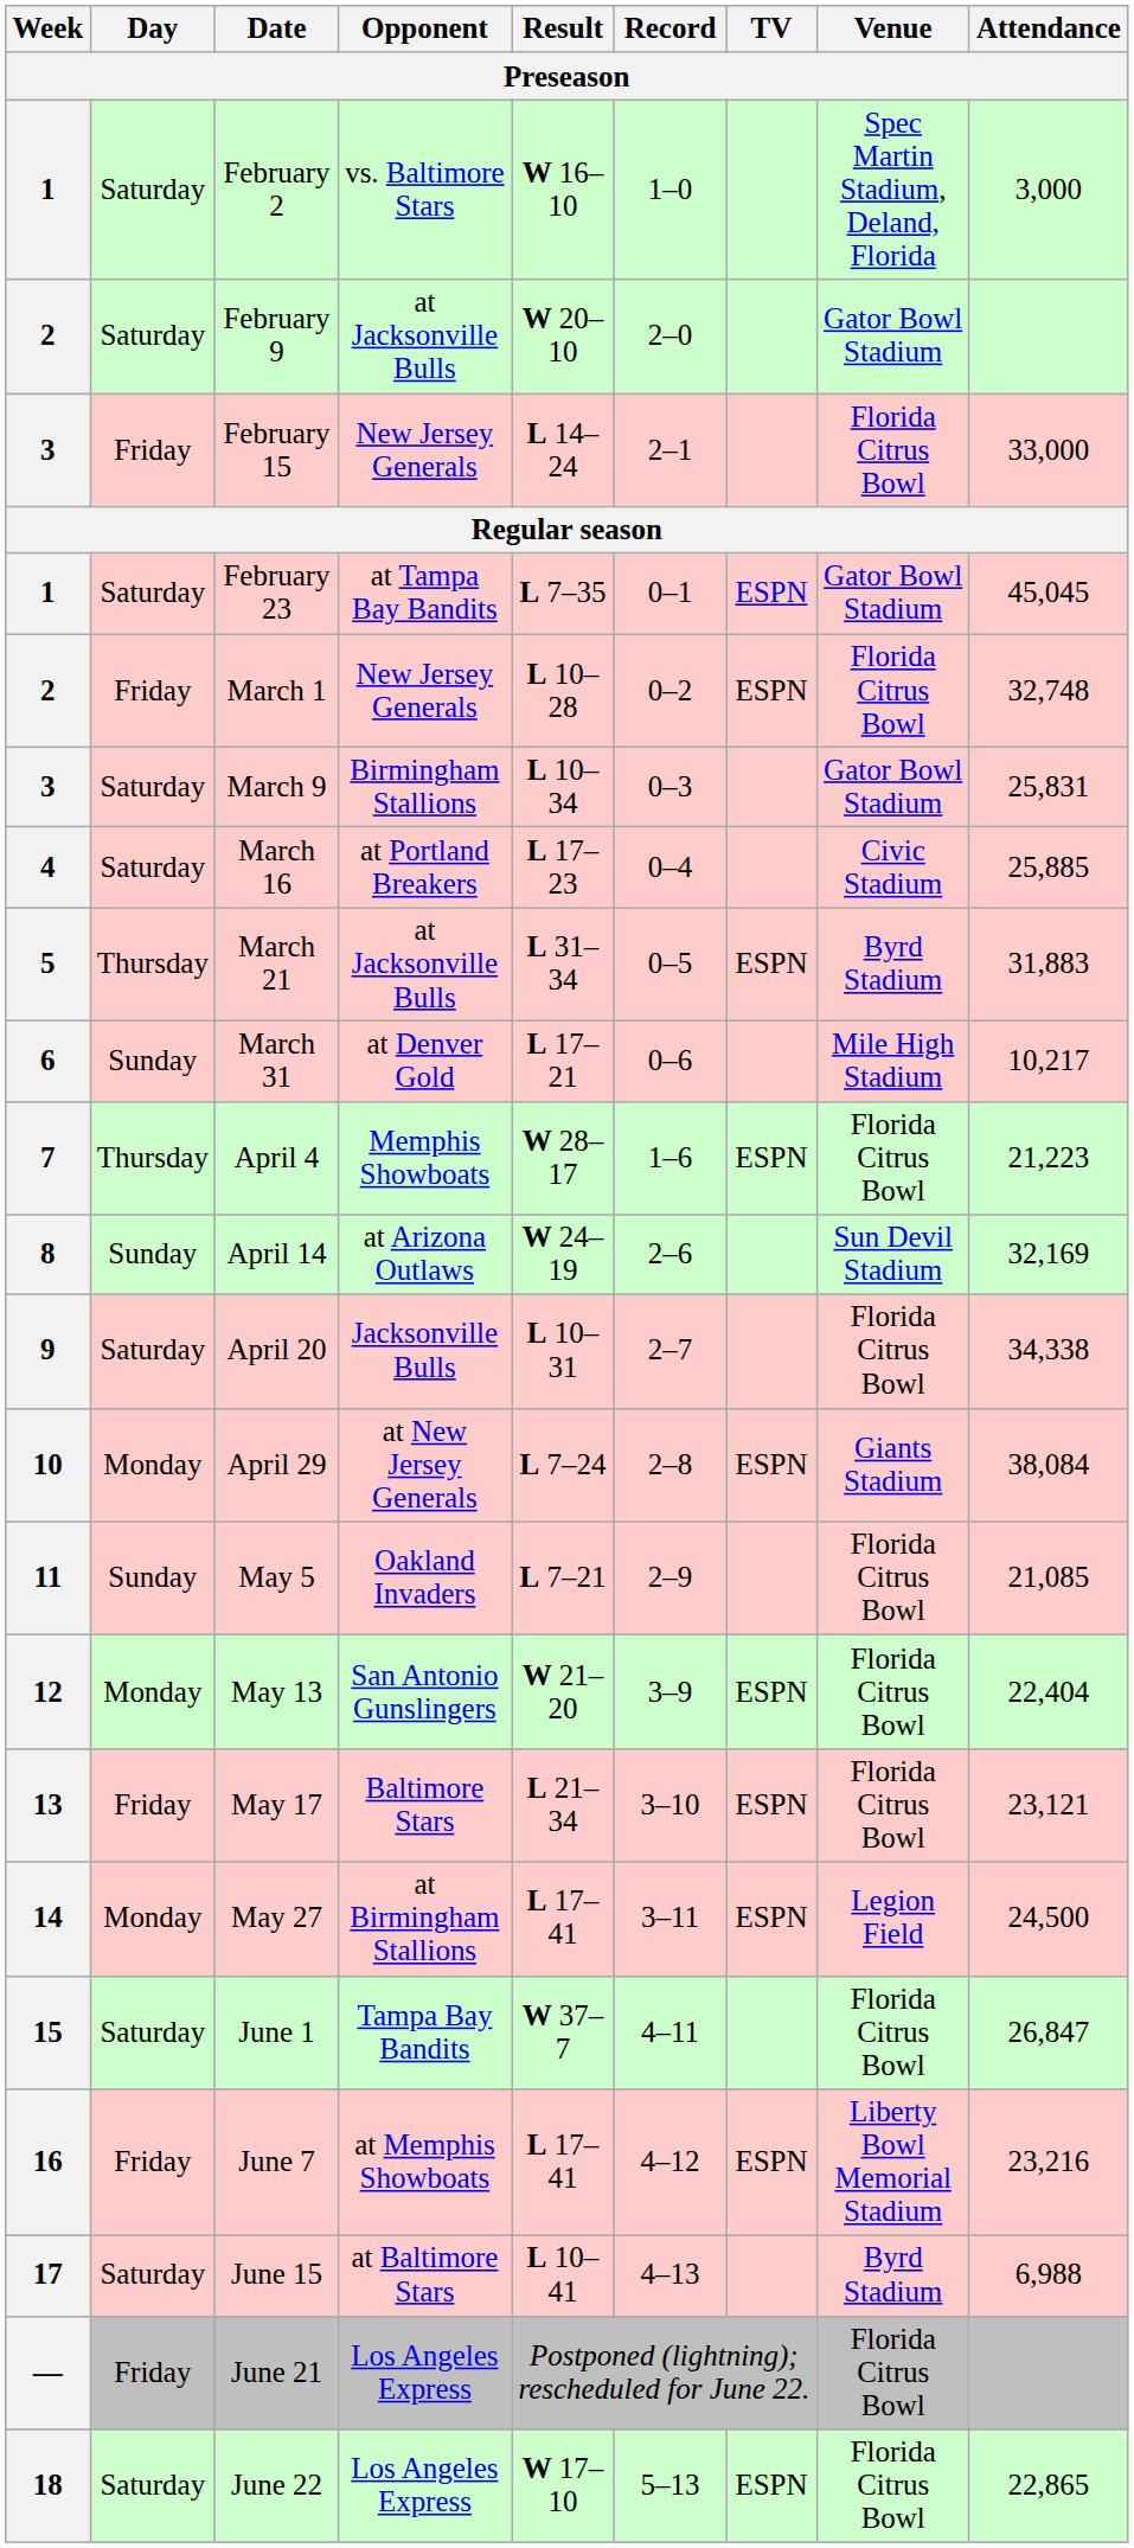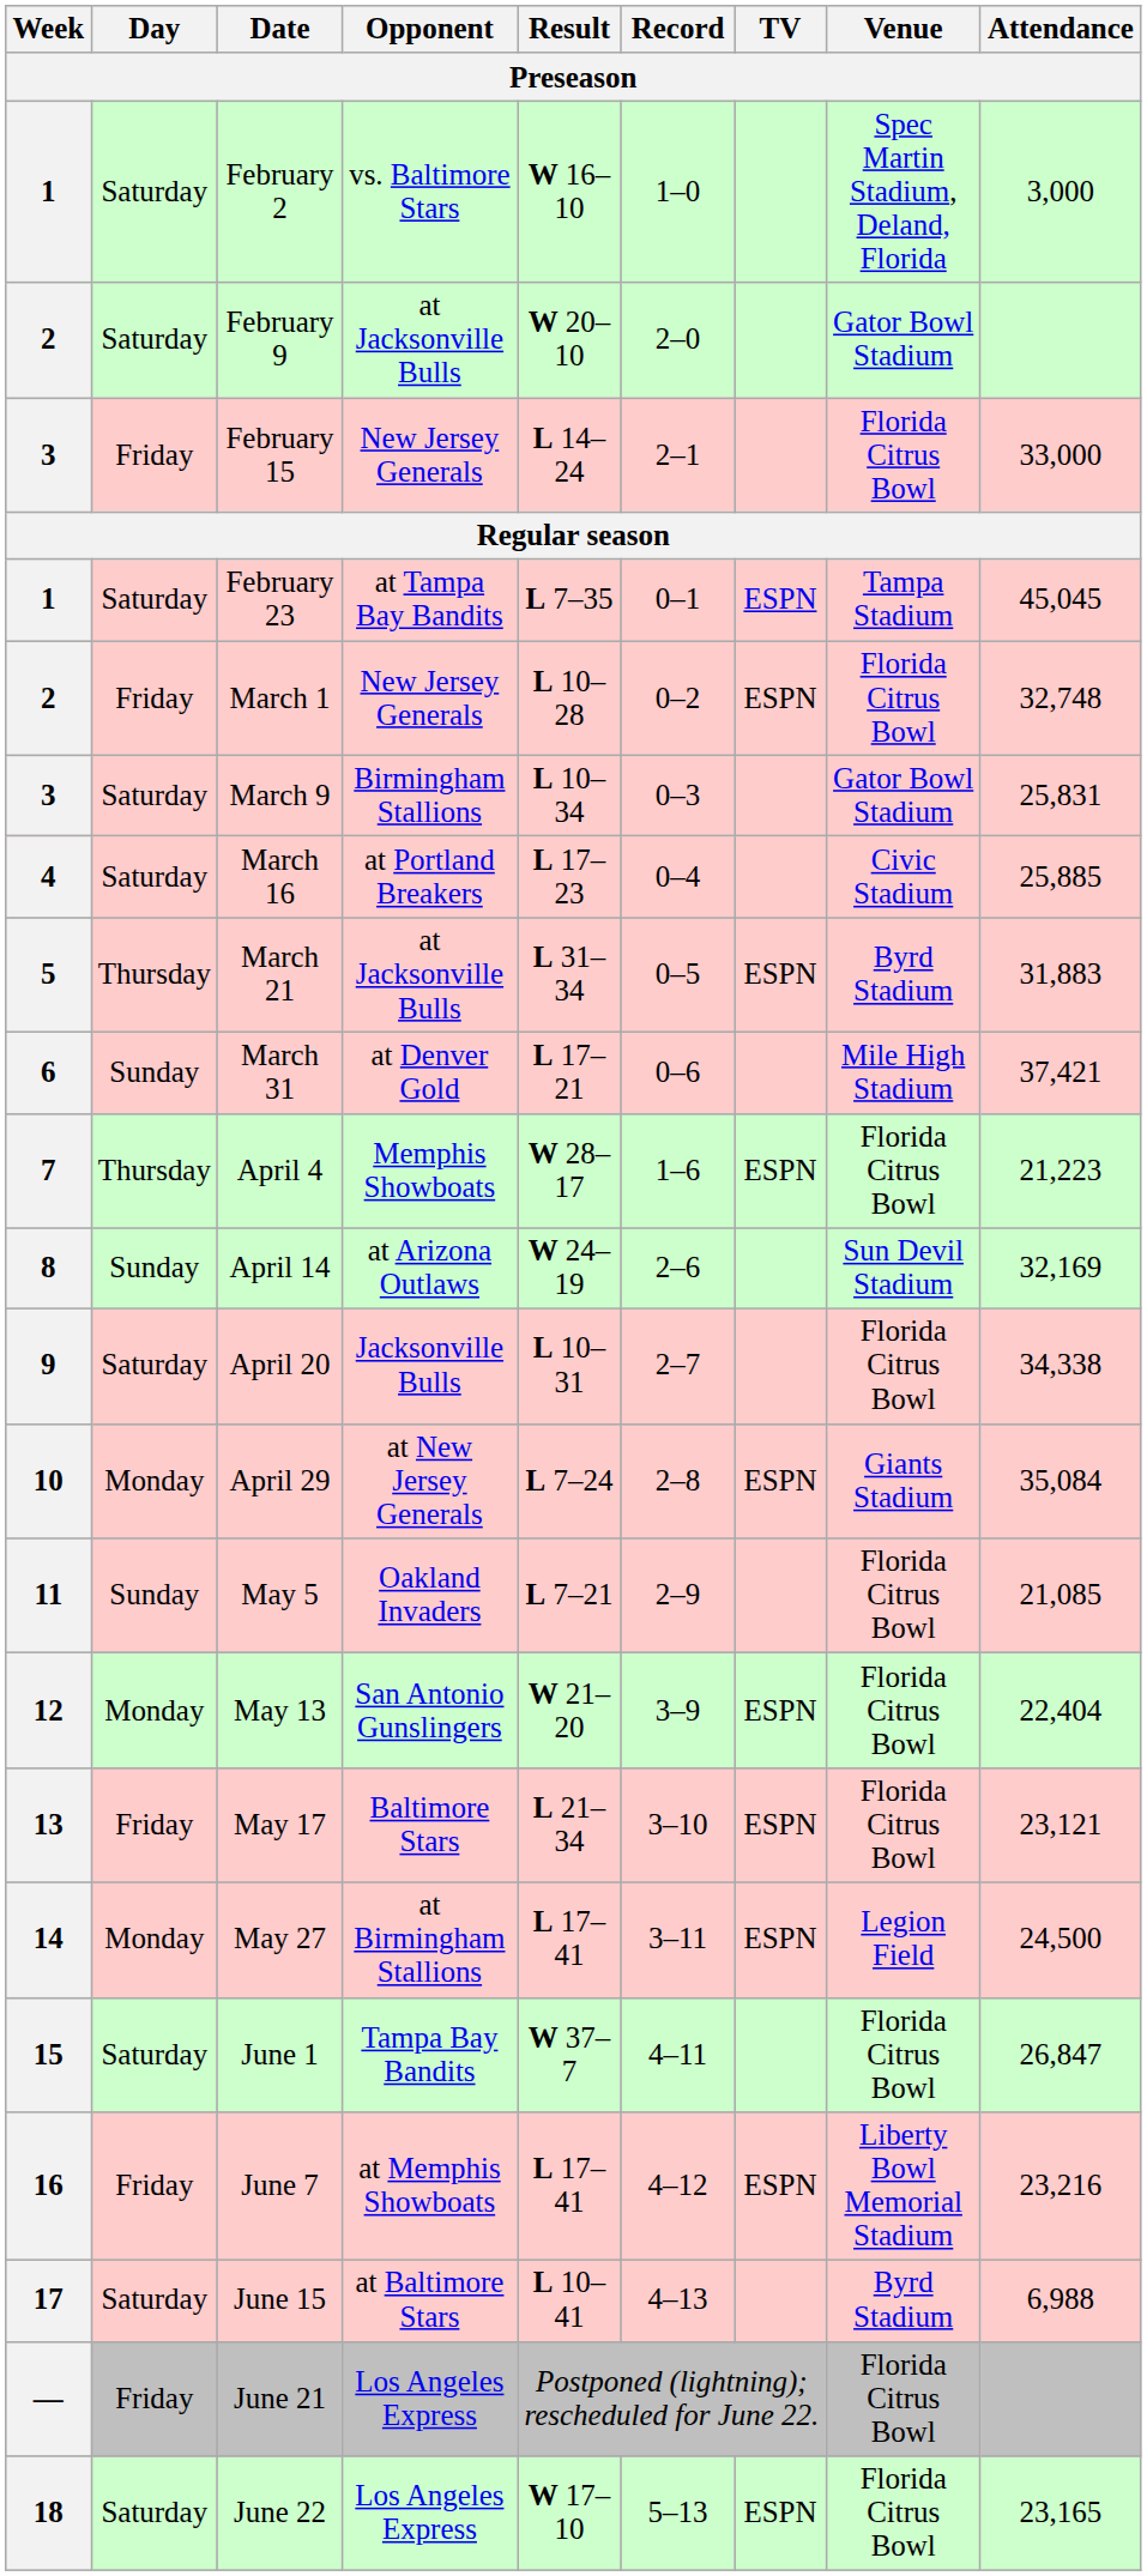February 23 | Venue: Gator Bowl Stadium -> Tampa Stadium
March 31 | Attendance: 10,217 -> 37,421
April 29 | Attendance: 38,084 -> 35,084
June 22 | Attendance: 22,865 -> 23,165
